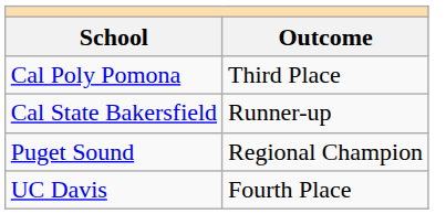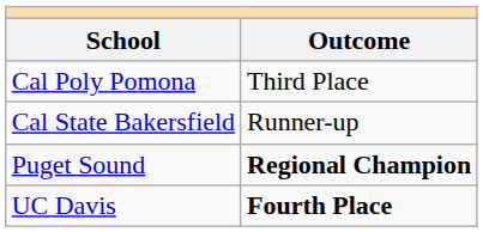Puget Sound | Outcome: normal -> bold
UC Davis | Outcome: normal -> bold
